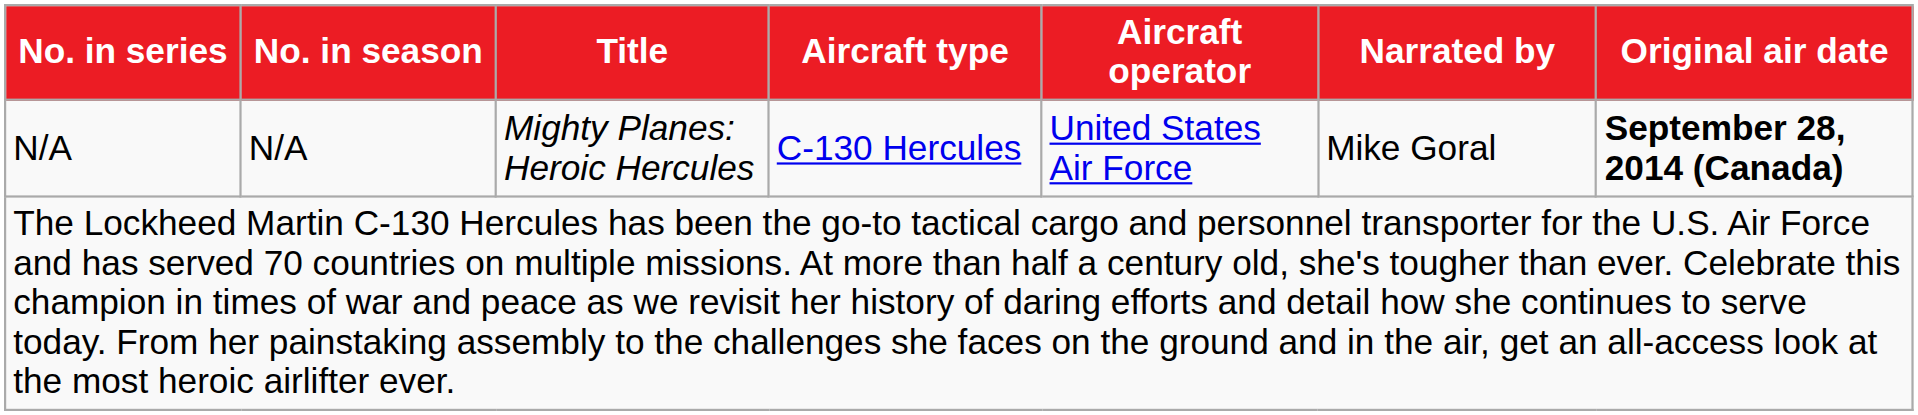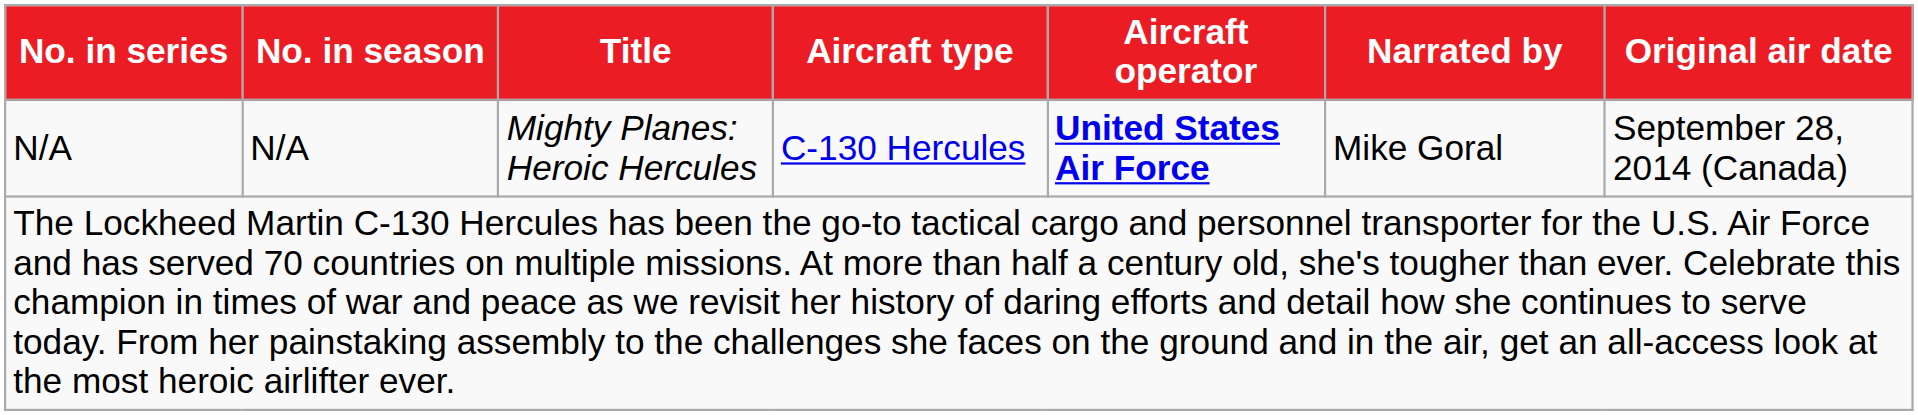row 2 | Aircraft operator: normal -> bold
row 2 | Original air date: bold -> normal
